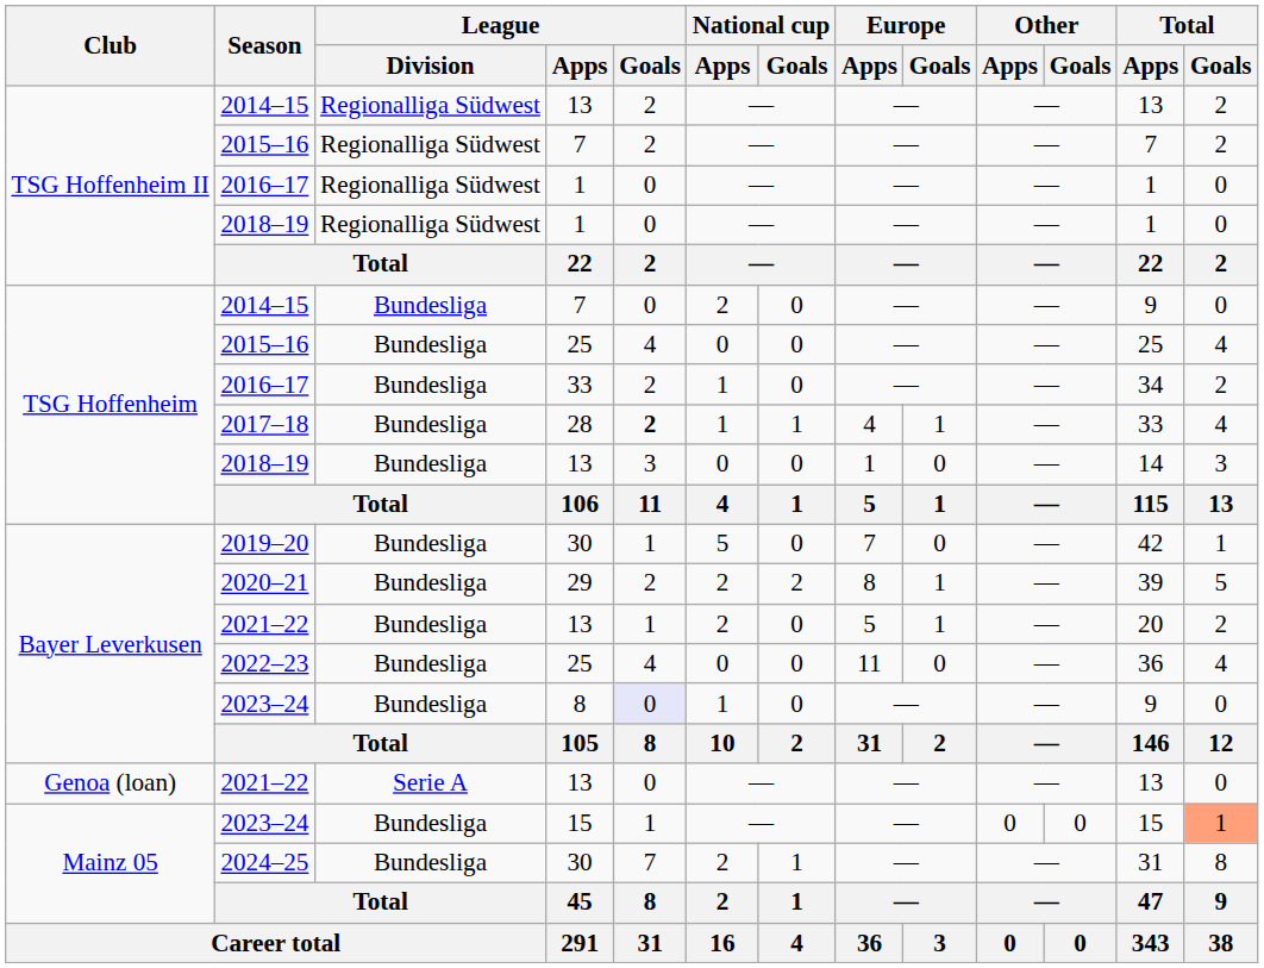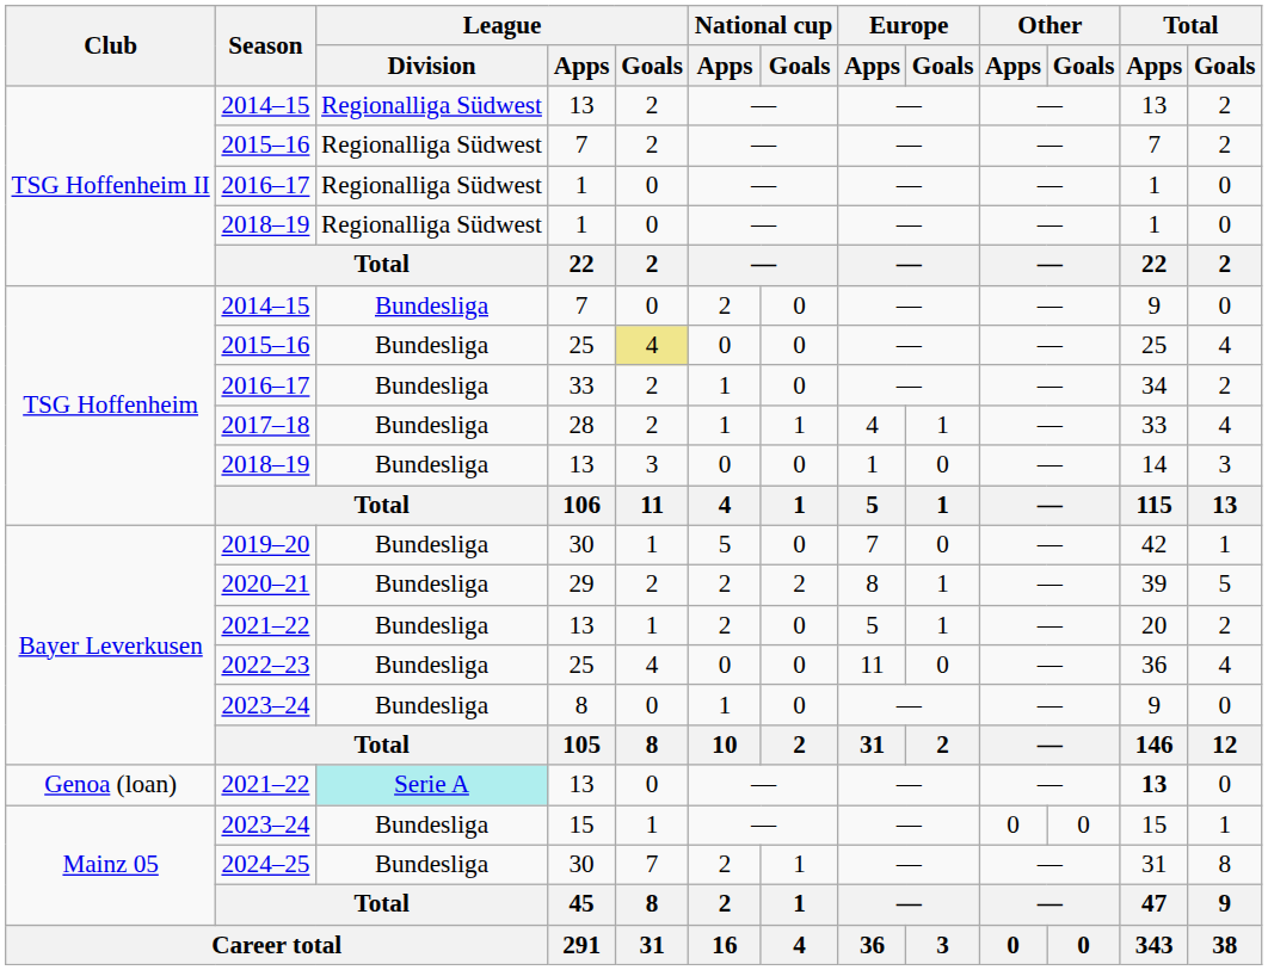TSG Hoffenheim / 2015–16 | League / Goals: no background -> khaki background
2017–18 | League / Goals: bold -> normal
Bayer Leverkusen / 2023–24 | League / Goals: lavender background -> no background
Genoa (loan) / 2021–22 | League / Division: no background -> paleturquoise background
Genoa (loan) / 2021–22 | Total / Apps: normal -> bold
Mainz 05 / 2023–24 | Total / Goals: lightsalmon background -> no background
